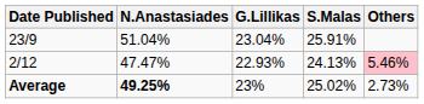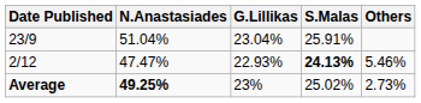2/12 | S.Malas: normal -> bold
2/12 | Others: pink background -> no background
